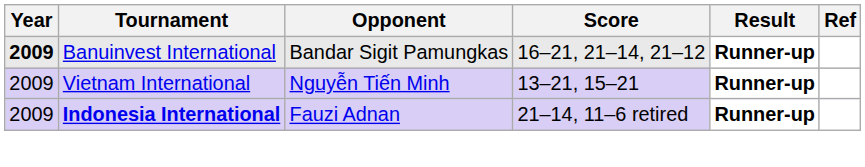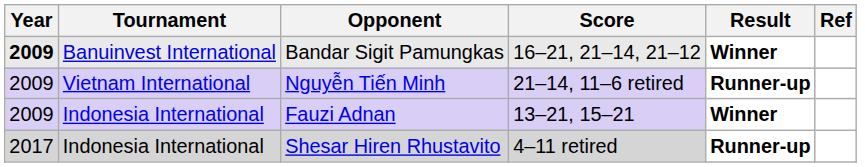Bandar Sigit Pamungkas | Result: Runner-up -> Winner
Nguyễn Tiến Minh | Score: 13–21, 15–21 -> 21–14, 11–6 retired
Fauzi Adnan | Tournament: bold -> normal
Fauzi Adnan | Score: 21–14, 11–6 retired -> 13–21, 15–21
Fauzi Adnan | Result: Runner-up -> Winner
+ row: 2017 | Indonesia International | Shesar Hiren Rhustavito | 4–11 retired | Runner-up
